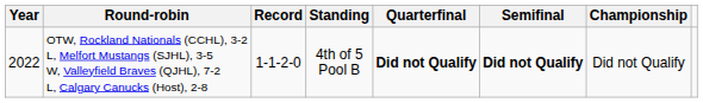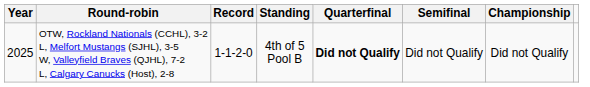row 2 | Year: 2022 -> 2025
row 2 | Semifinal: bold -> normal
